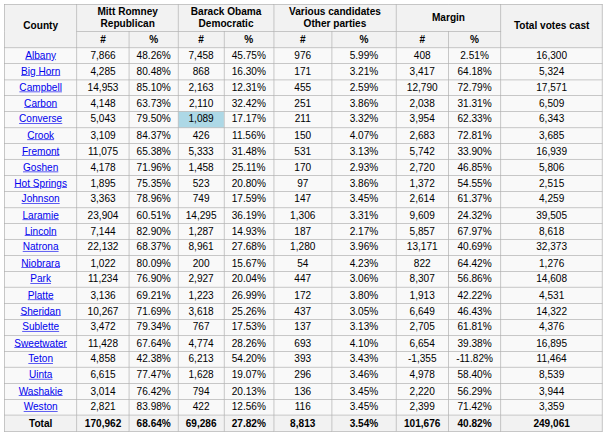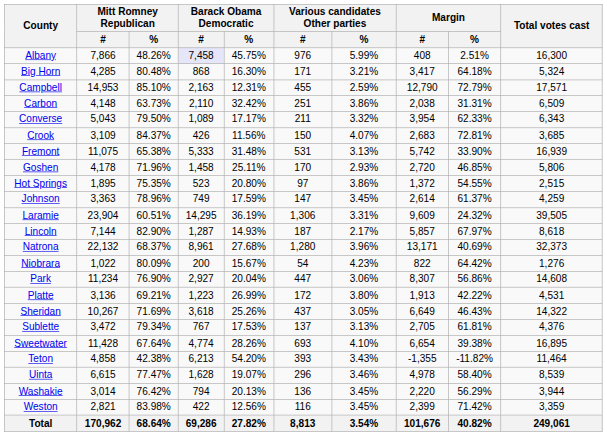Albany | Barack Obama Democratic / #: no background -> lavender background
Converse | Barack Obama Democratic / #: lightblue background -> no background
